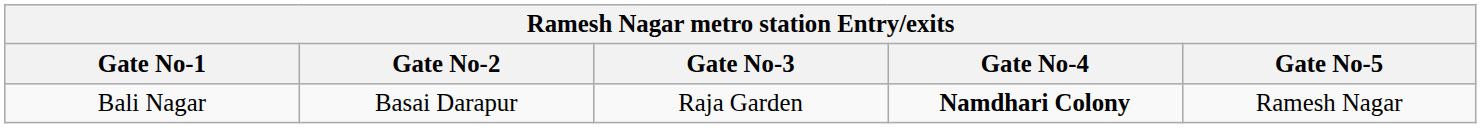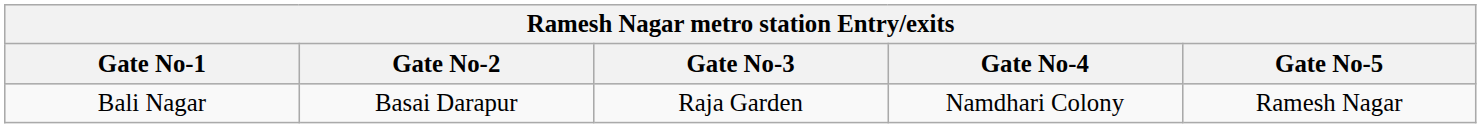Bali Nagar | Gate No-4: bold -> normal
